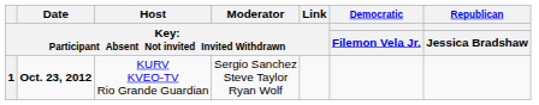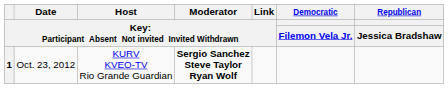1 | column 2: bold -> normal
1 | column 4: normal -> bold
